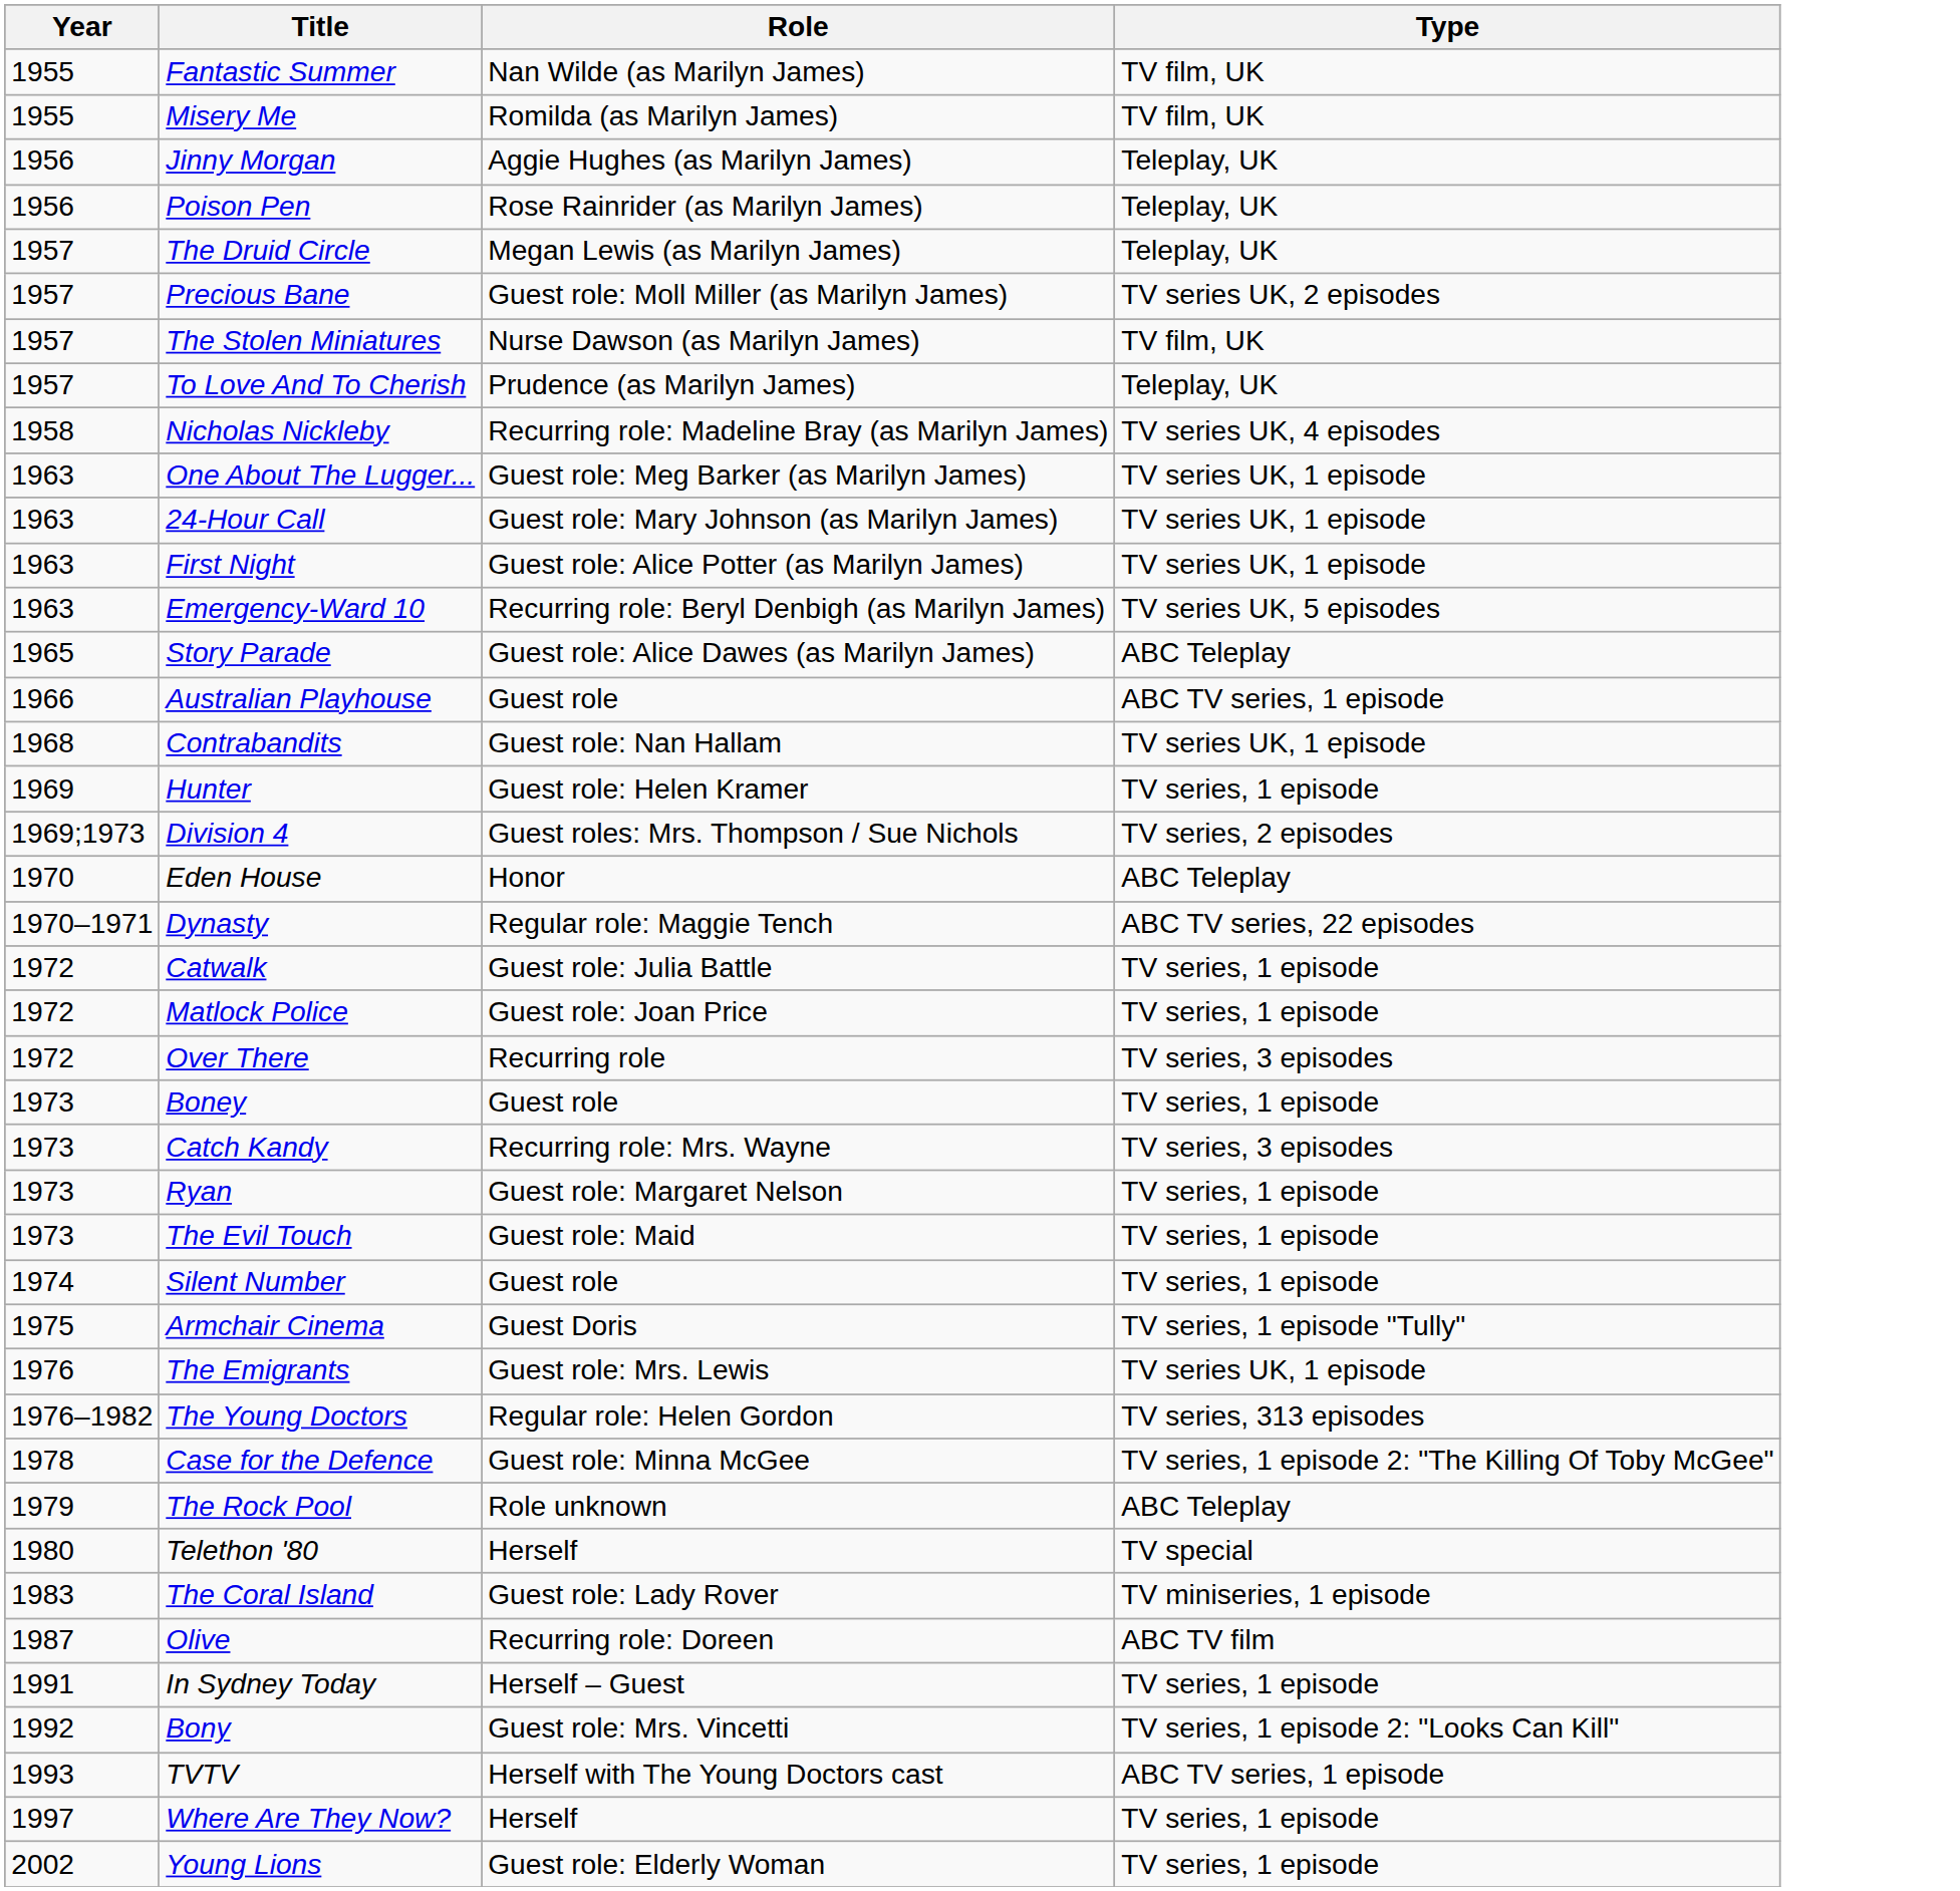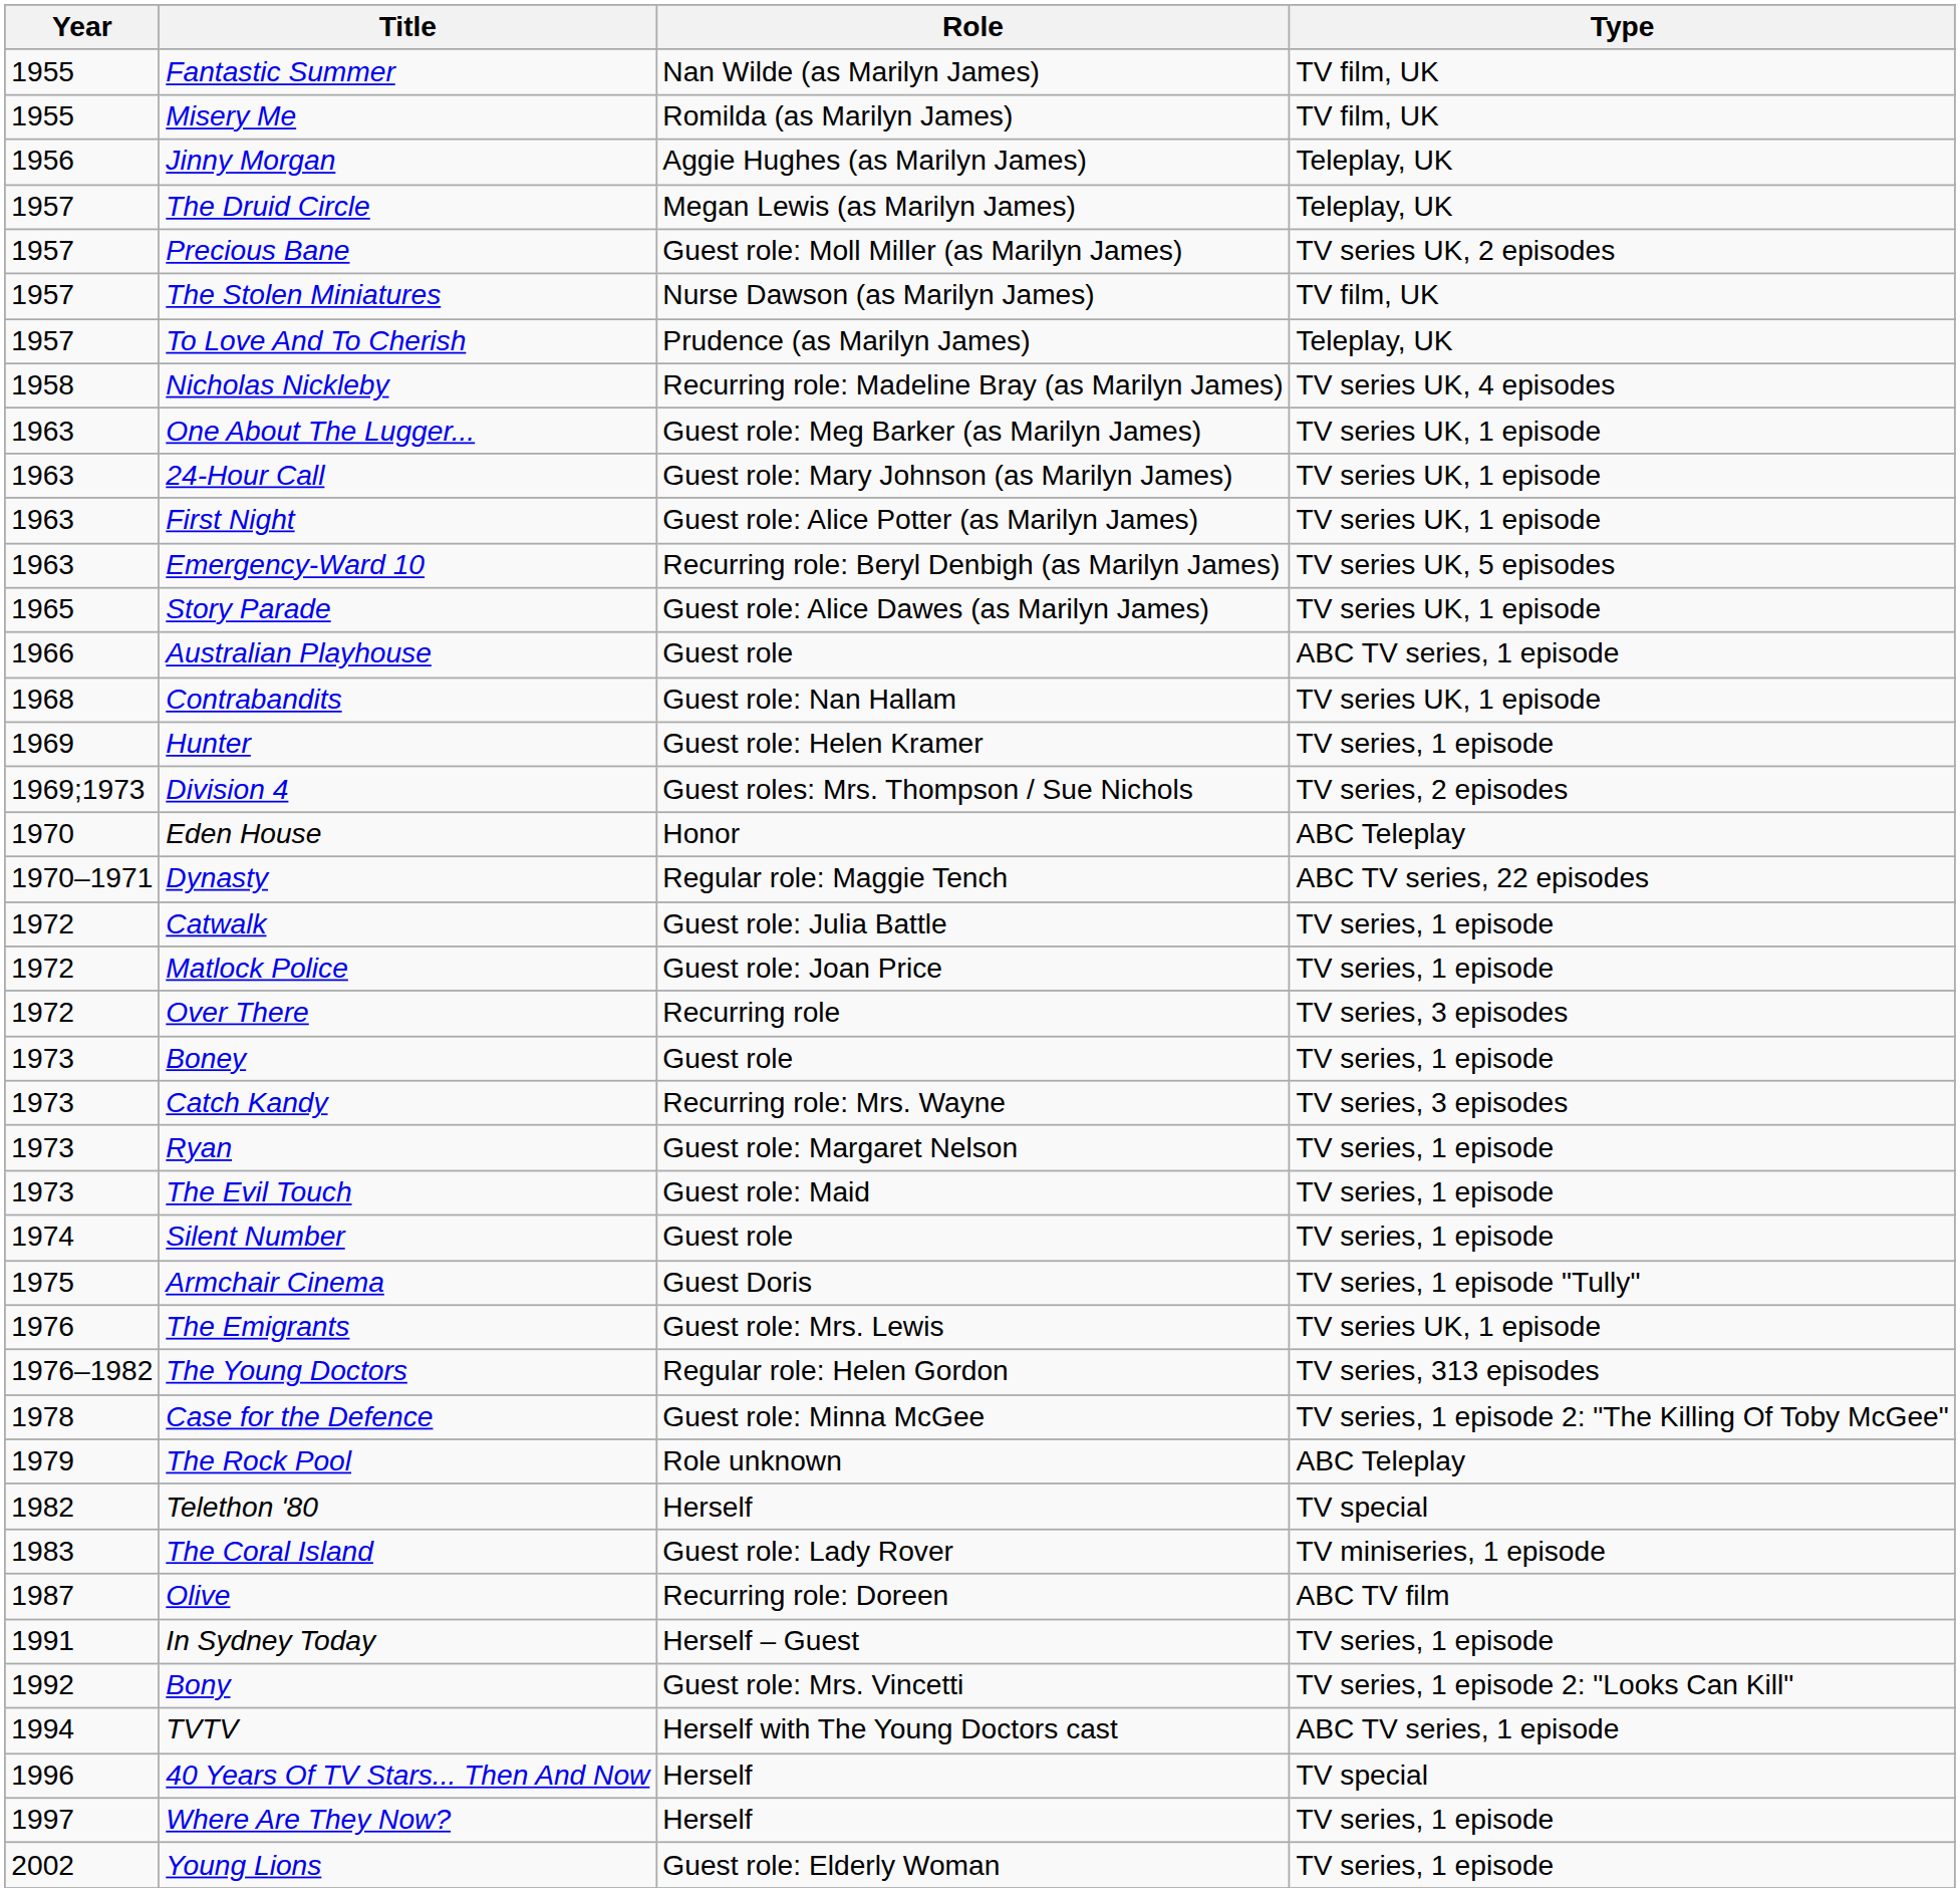- row: 1956 | Poison Pen | Rose Rainrider (as Marilyn James) | Teleplay, UK
Story Parade | Type: ABC Teleplay -> TV series UK, 1 episode
Telethon '80 | Year: 1980 -> 1982
TVTV | Year: 1993 -> 1994
+ row: 1996 | 40 Years Of TV Stars... Then And Now | Herself | TV special
